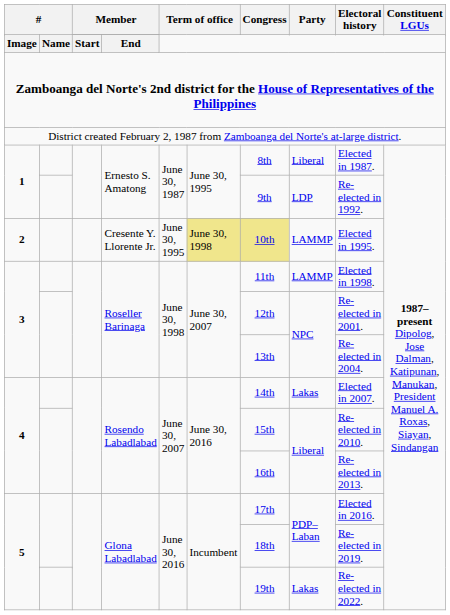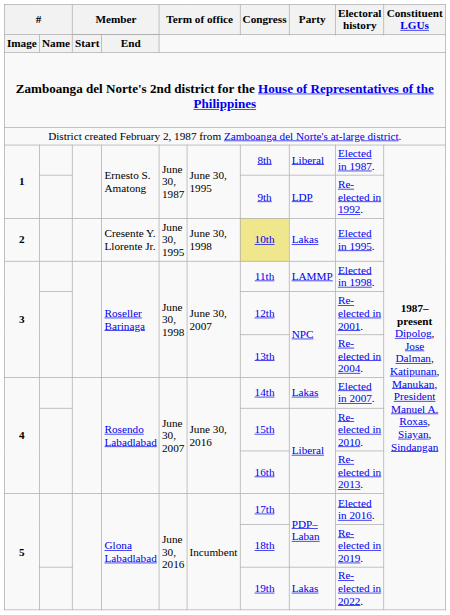2 | column 6: khaki background -> no background
2 | Party: LAMMP -> Lakas
